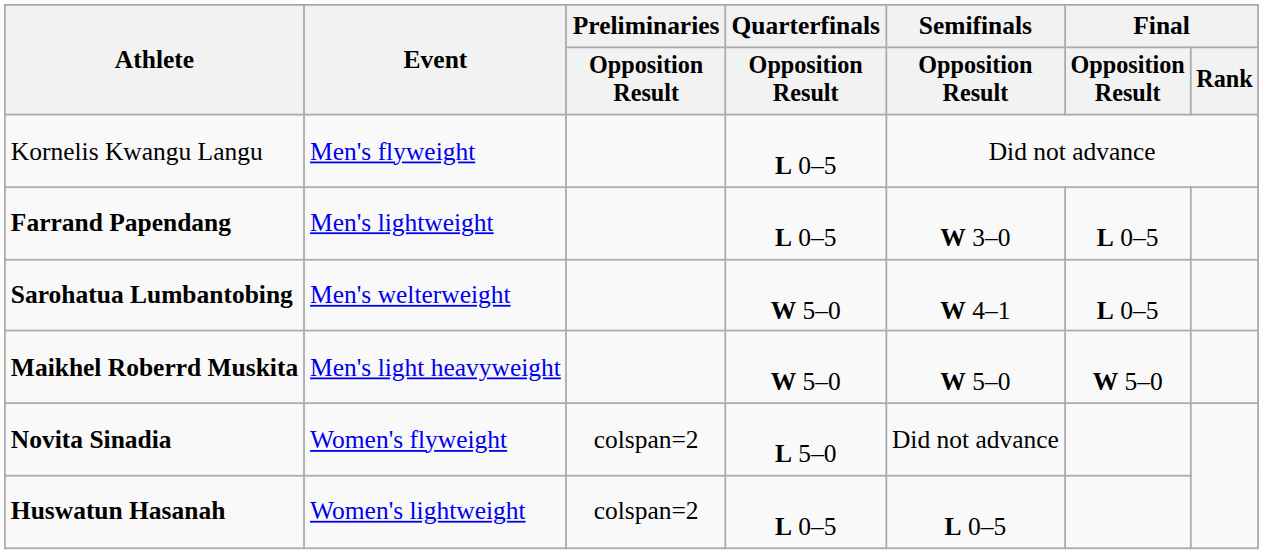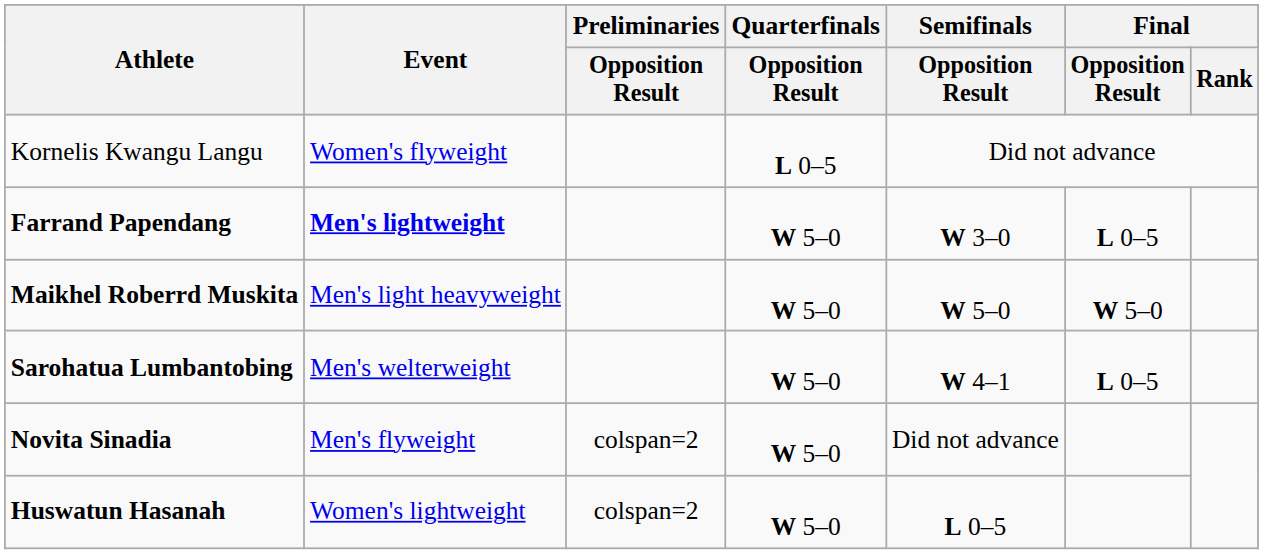Kornelis Kwangu Langu | Event: Men's flyweight -> Women's flyweight
Farrand Papendang | Event: normal -> bold
Farrand Papendang | Quarterfinals / Opposition Result: L 0–5 -> W 5–0
rows swapped: Sarohatua Lumbantobing <-> Maikhel Roberrd Muskita
Novita Sinadia | Event: Women's flyweight -> Men's flyweight
Novita Sinadia | Quarterfinals / Opposition Result: L 5–0 -> W 5–0
Huswatun Hasanah | Quarterfinals / Opposition Result: L 0–5 -> W 5–0
